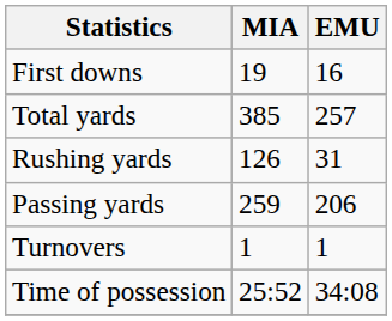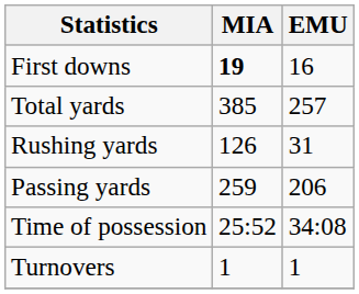First downs | MIA: normal -> bold
rows swapped: Turnovers <-> Time of possession
